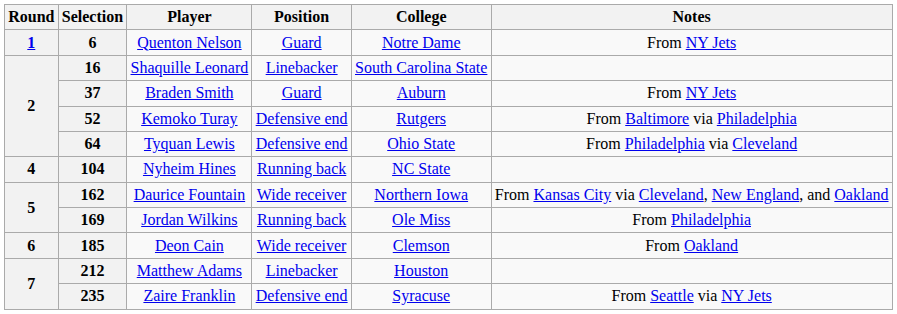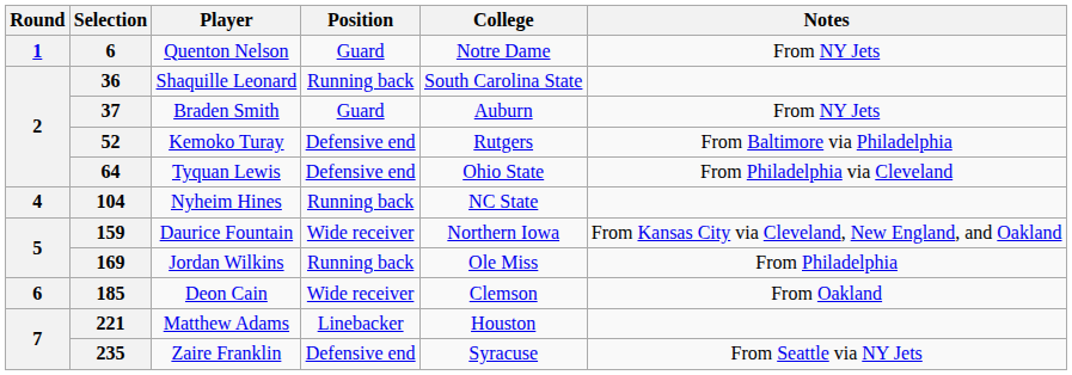Shaquille Leonard | Selection: 16 -> 36
Shaquille Leonard | Position: Linebacker -> Running back
Daurice Fountain | Selection: 162 -> 159
Matthew Adams | Selection: 212 -> 221
